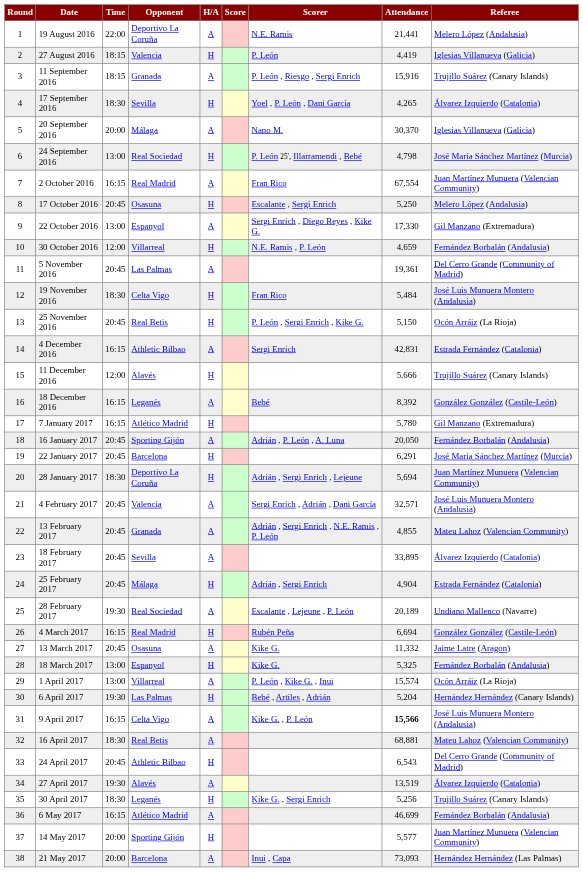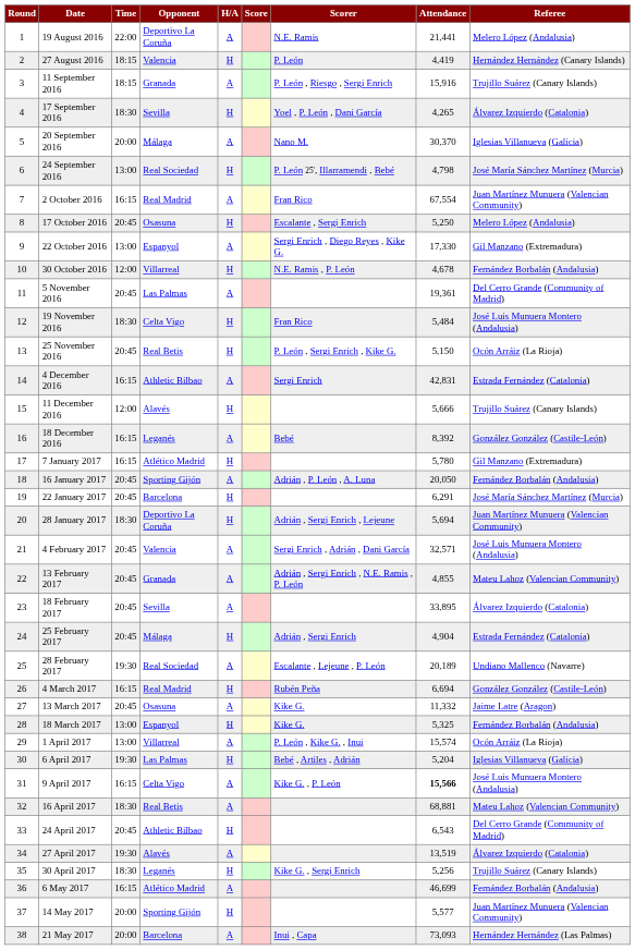27 August 2016 | Referee: Iglesias Villanueva (Galicia) -> Hernández Hernández (Canary Islands)
30 October 2016 | Attendance: 4,659 -> 4,678
6 April 2017 | Referee: Hernández Hernández (Canary Islands) -> Iglesias Villanueva (Galicia)
